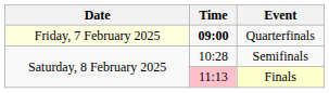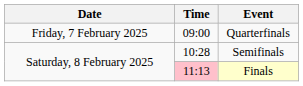Quarterfinals | Date: lightyellow background -> no background
Quarterfinals | Time: bold -> normal
